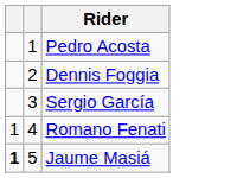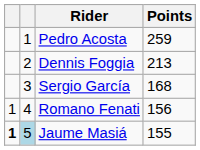+ column: Points | 259 | 213 | 168 | 156 | 155
Jaume Masiá | column 2: no background -> lightblue background
